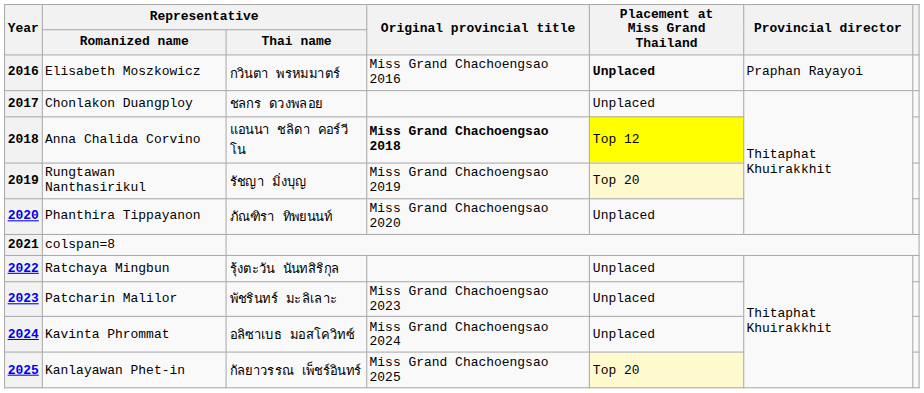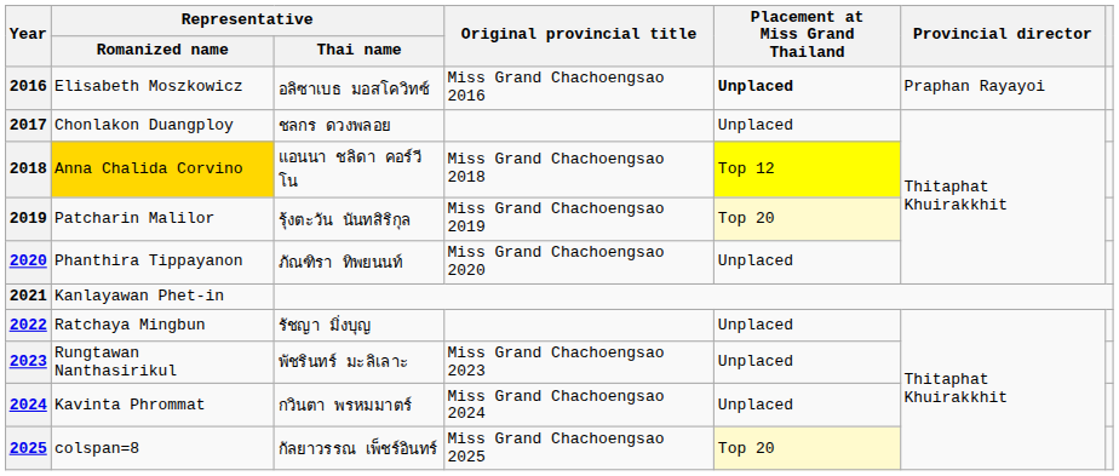2016 | Representative / Thai name: กวินตา พรหมมาตร์ -> อลิซาเบธ มอสโควิทซ์
2018 | Representative / Romanized name: no background -> gold background
2018 | Original provincial title: bold -> normal
2019 | Representative / Romanized name: Rungtawan Nanthasirikul -> Patcharin Malilor
2019 | Representative / Thai name: รัชญา มิ่งบุญ -> รุ้งตะวัน นันทสิริกุล
2021 | Representative / Romanized name: colspan=8 -> Kanlayawan Phet-in
2022 | Representative / Thai name: รุ้งตะวัน นันทสิริกุล -> รัชญา มิ่งบุญ
2023 | Representative / Romanized name: Patcharin Malilor -> Rungtawan Nanthasirikul
2024 | Representative / Thai name: อลิซาเบธ มอสโควิทซ์ -> กวินตา พรหมมาตร์
2025 | Representative / Romanized name: Kanlayawan Phet-in -> colspan=8
